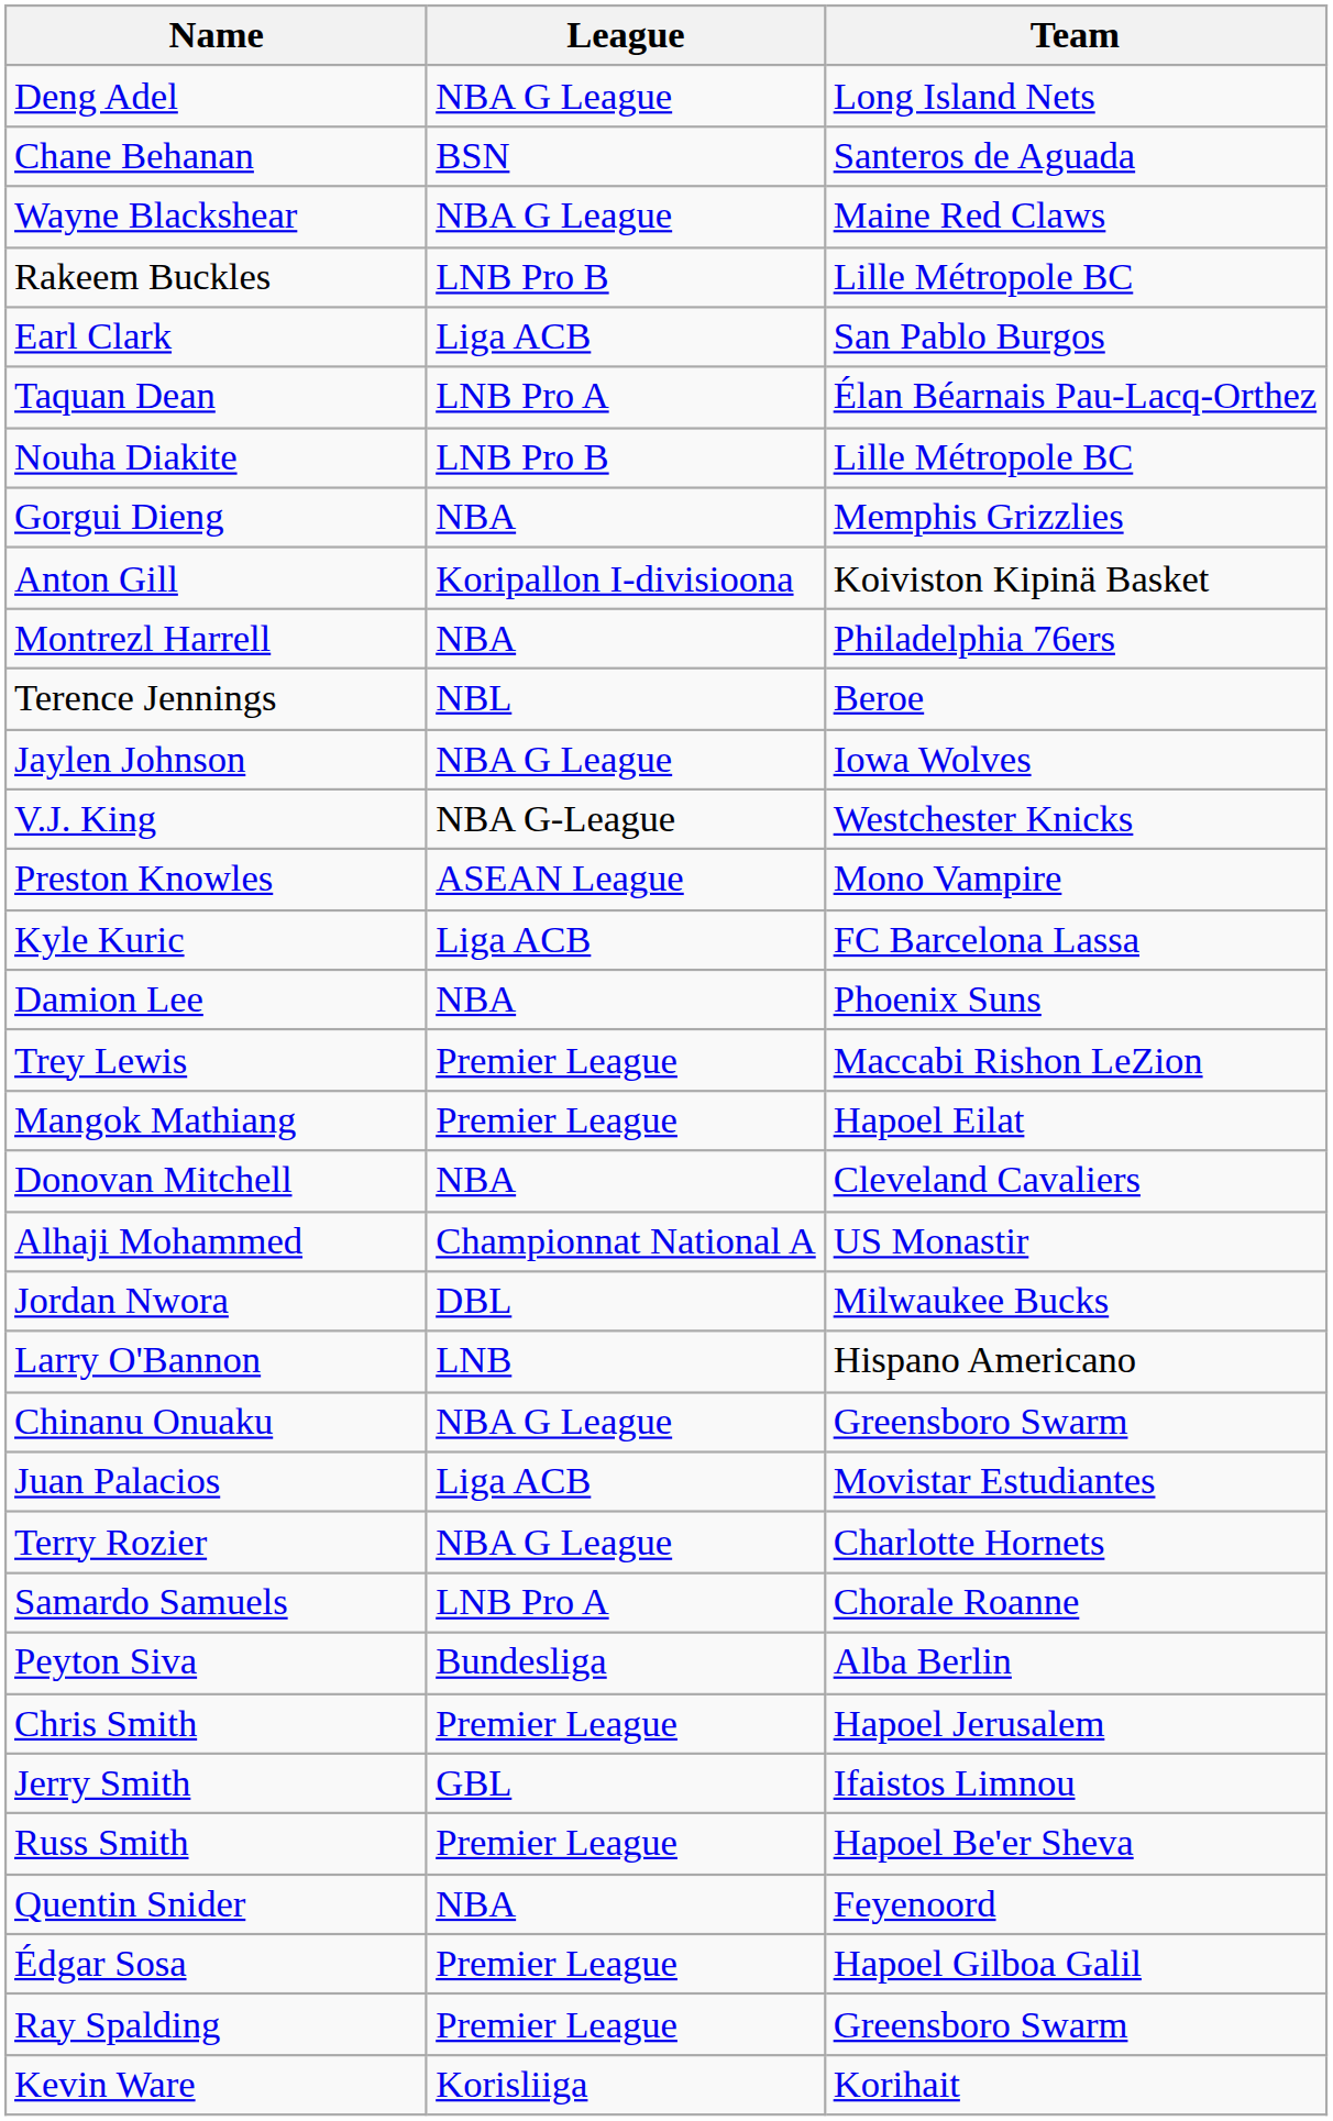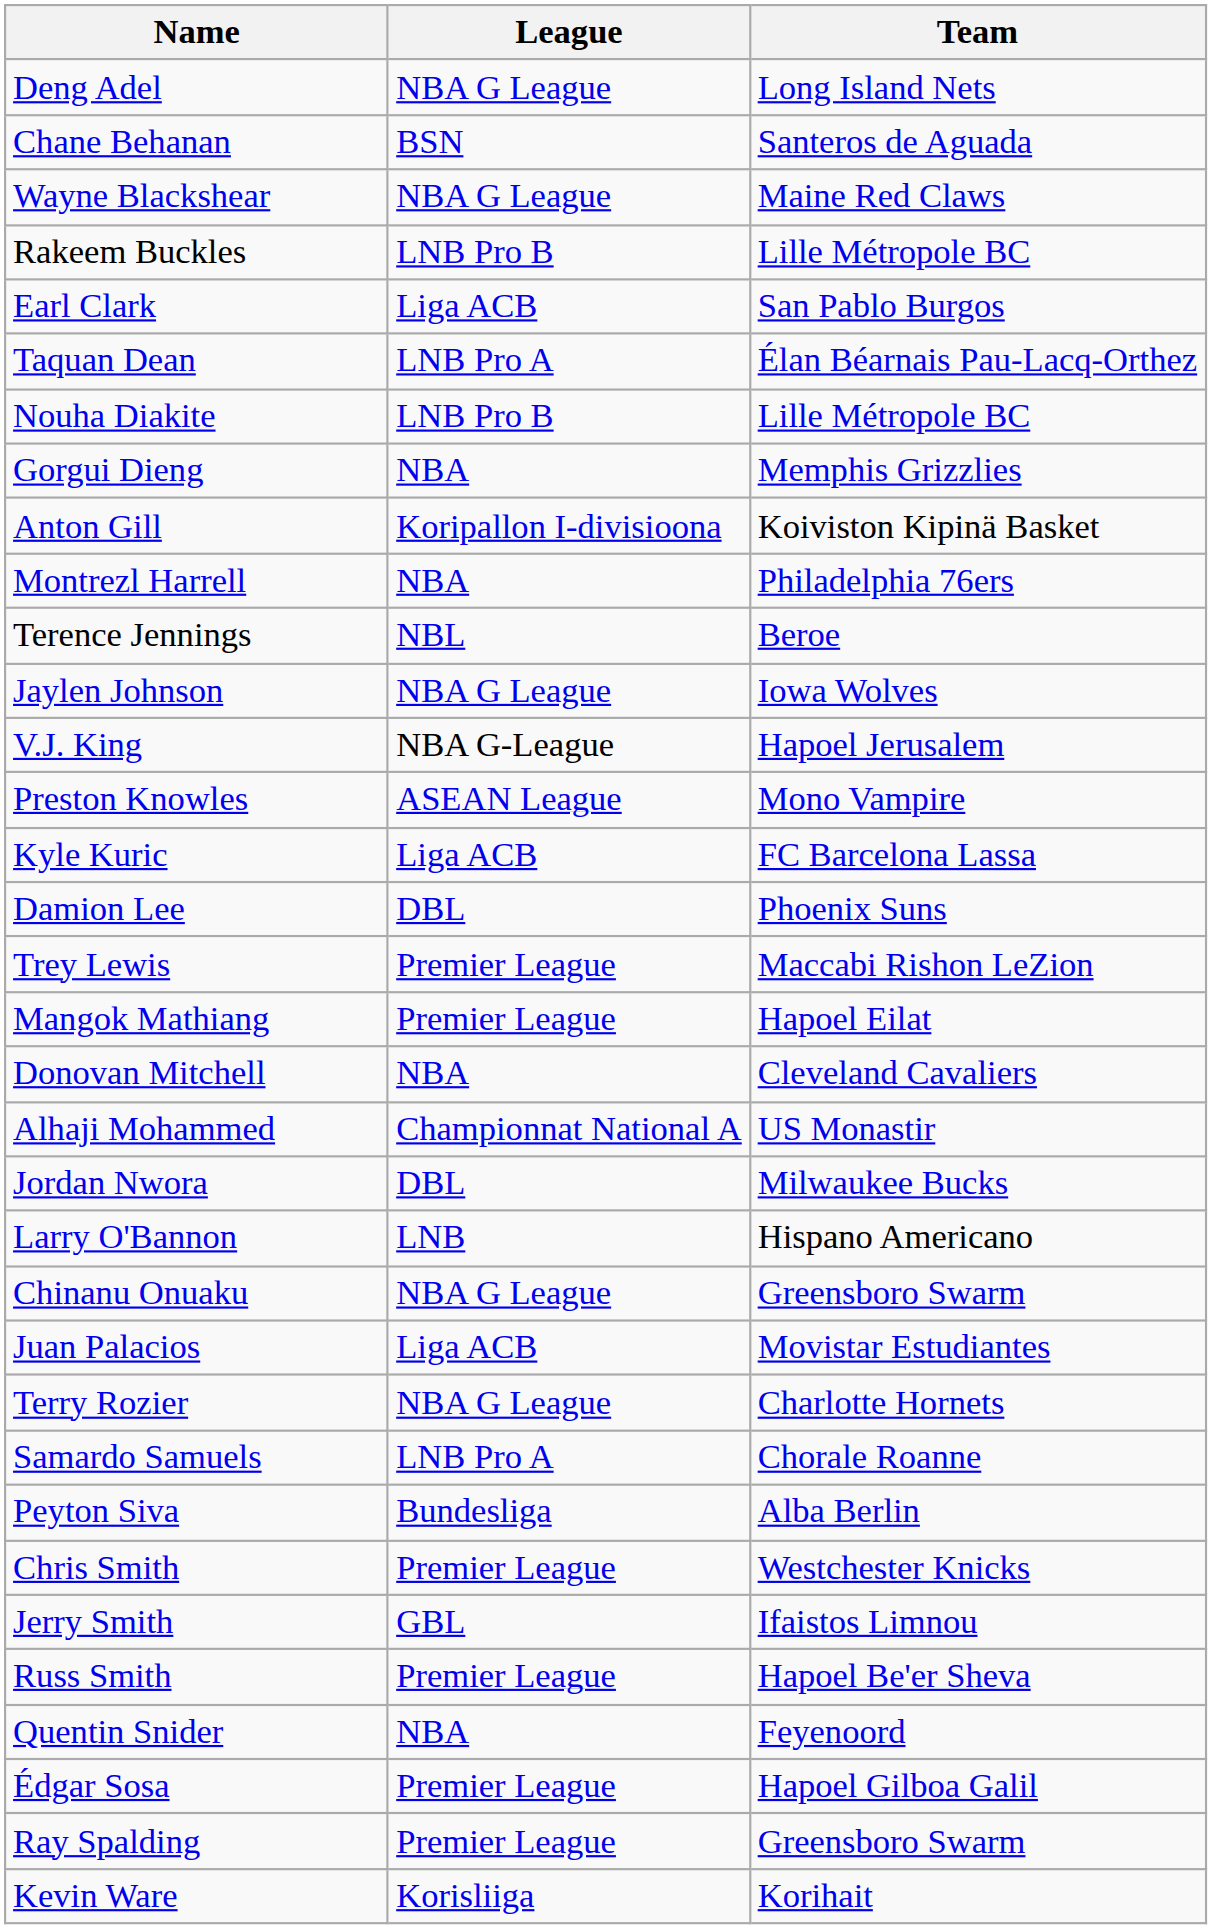V.J. King | Team: Westchester Knicks -> Hapoel Jerusalem
Damion Lee | League: NBA -> DBL
Chris Smith | Team: Hapoel Jerusalem -> Westchester Knicks
